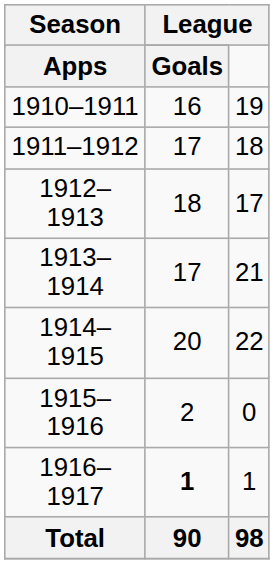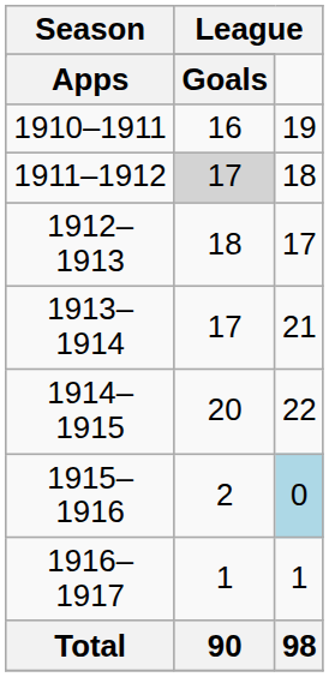1911–1912 | column 2: no background -> lightgrey background
1915–1916 | column 3: no background -> lightblue background
1916–1917 | column 2: bold -> normal
